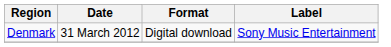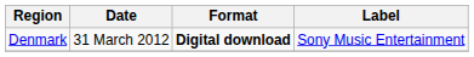Denmark | Format: normal -> bold
